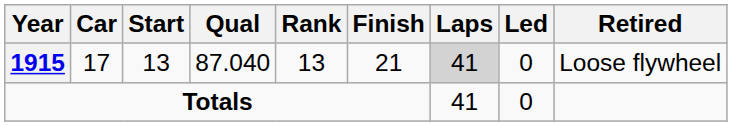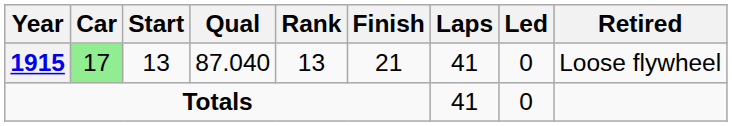1915 | Car: no background -> lightgreen background
1915 | Laps: lightgrey background -> no background
